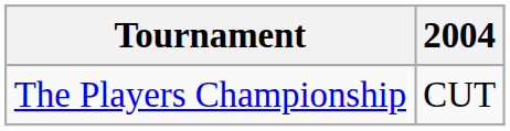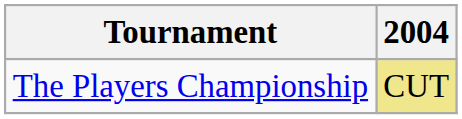The Players Championship | 2004: no background -> khaki background
